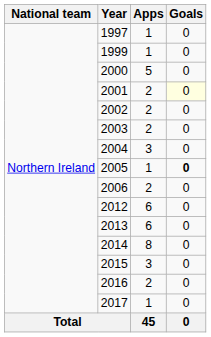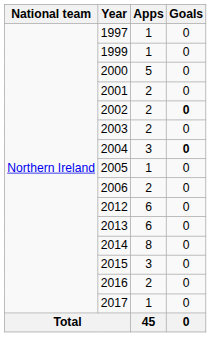2001 | Goals: lightyellow background -> no background
2002 | Goals: normal -> bold
2004 | Goals: normal -> bold
2005 | Goals: bold -> normal
